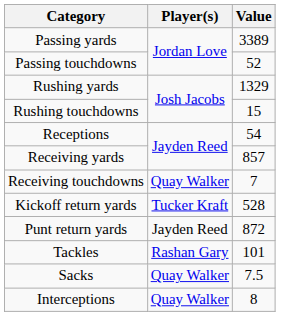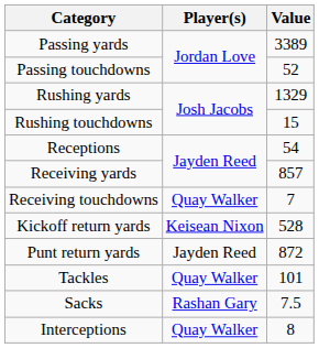Kickoff return yards | Player(s): Tucker Kraft -> Keisean Nixon
Tackles | Player(s): Rashan Gary -> Quay Walker
Sacks | Player(s): Quay Walker -> Rashan Gary
